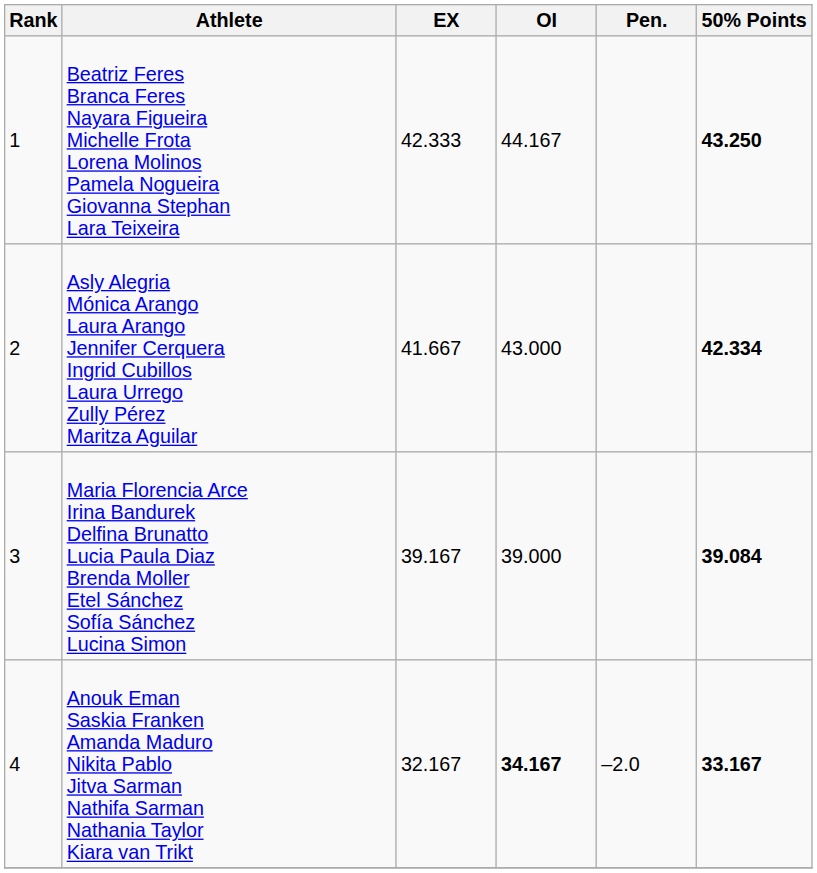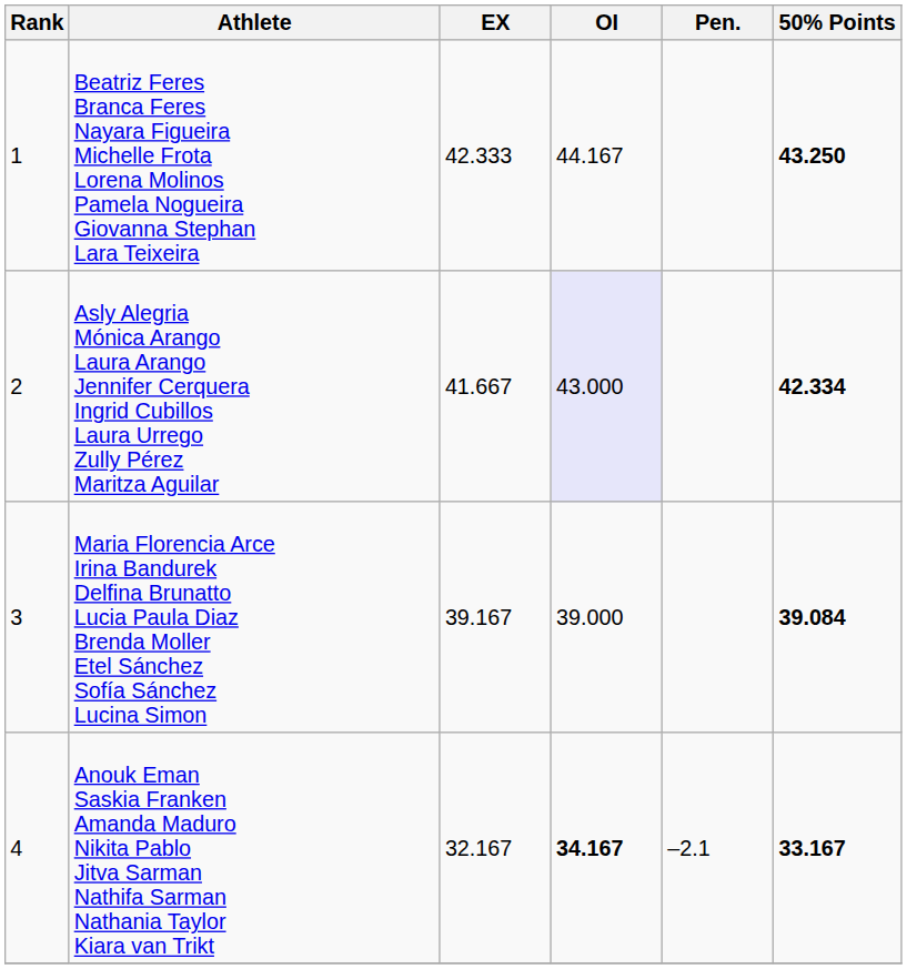row 3 | OI: no background -> lavender background
row 5 | Pen.: –2.0 -> –2.1
